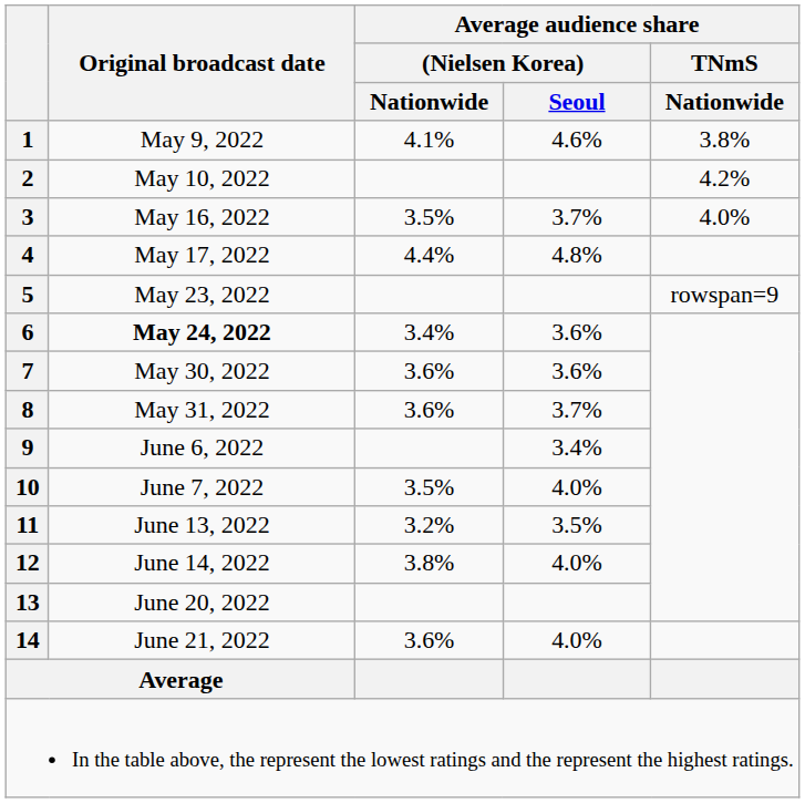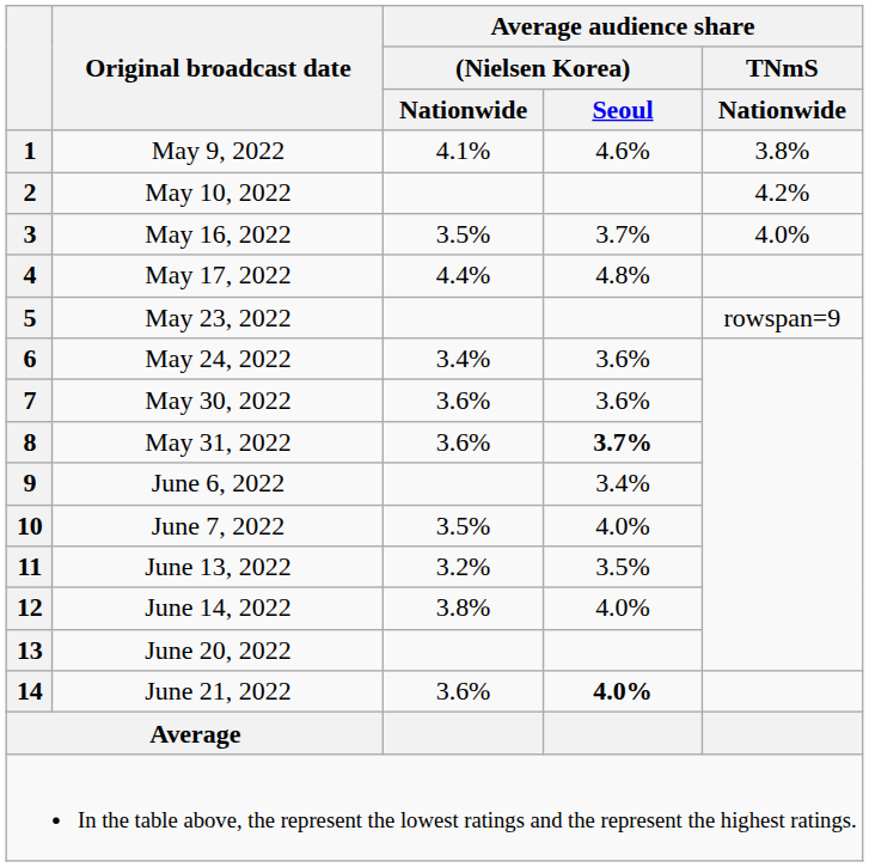6 | Original broadcast date: bold -> normal
8 | Average audience share / (Nielsen Korea) / Seoul: normal -> bold
14 | Average audience share / (Nielsen Korea) / Seoul: normal -> bold
